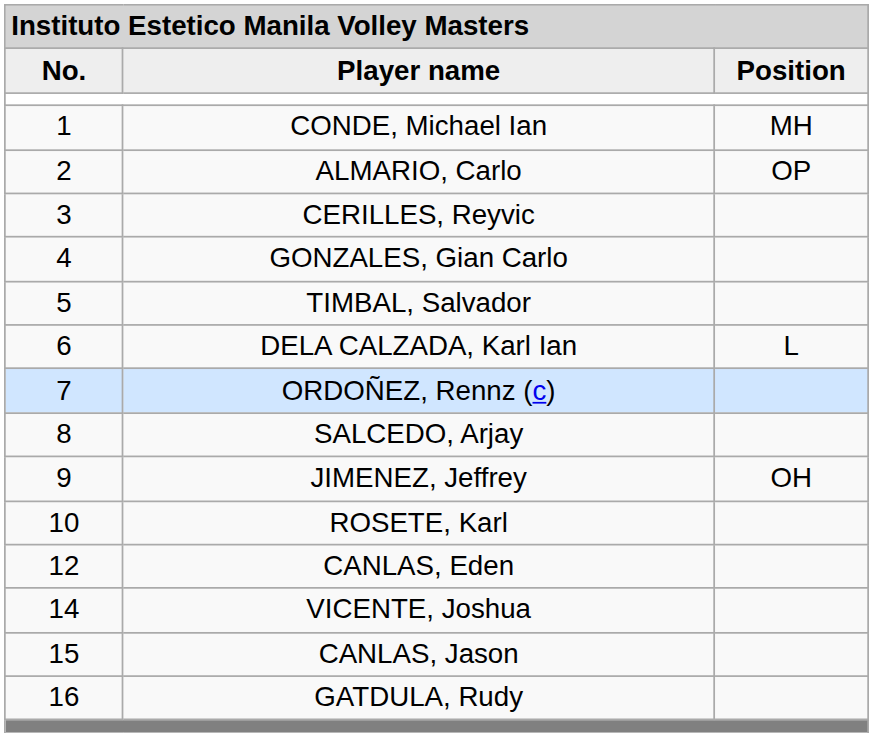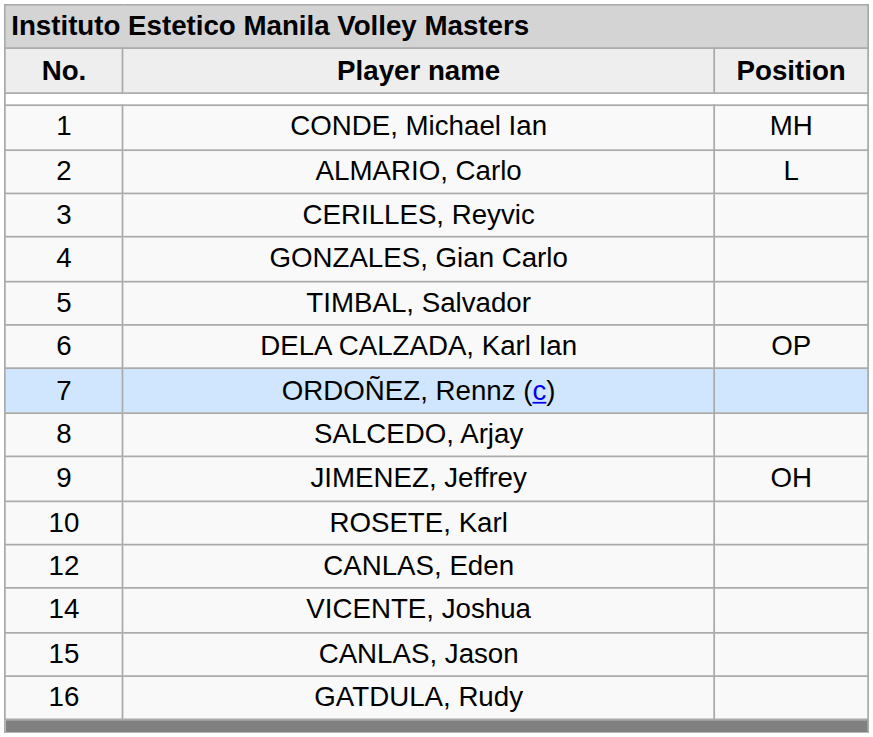ALMARIO, Carlo | column 3: OP -> L
DELA CALZADA, Karl Ian | column 3: L -> OP
